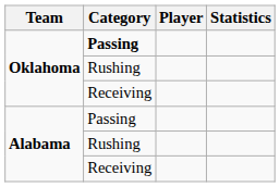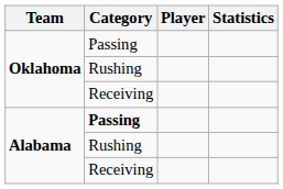Oklahoma / Passing | Category: bold -> normal
Alabama / Passing | Category: normal -> bold
